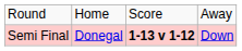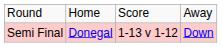Semi Final | column 3: bold -> normal
